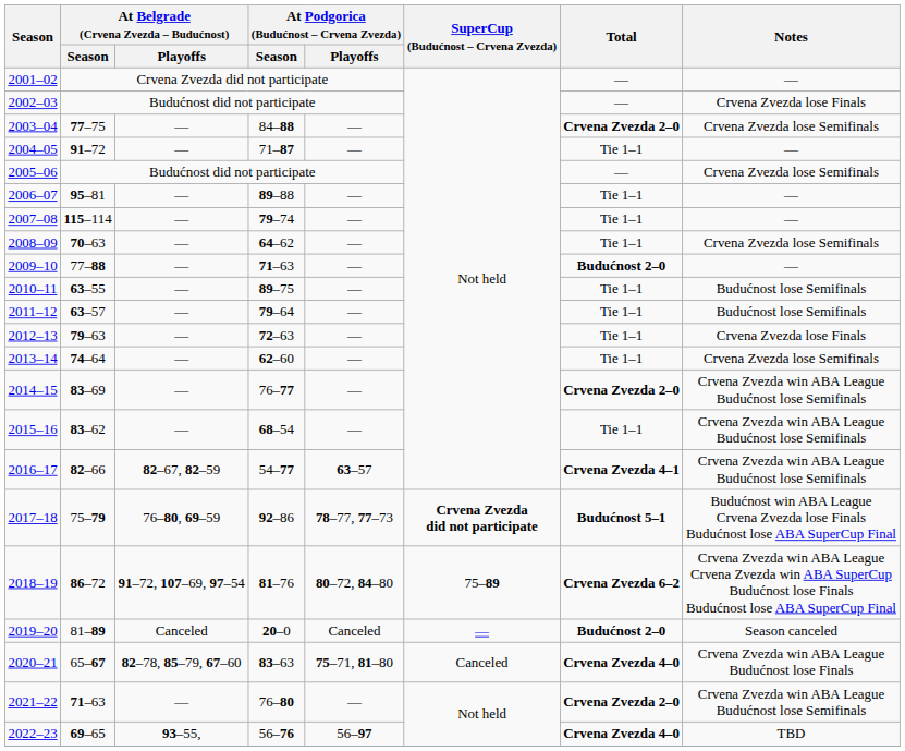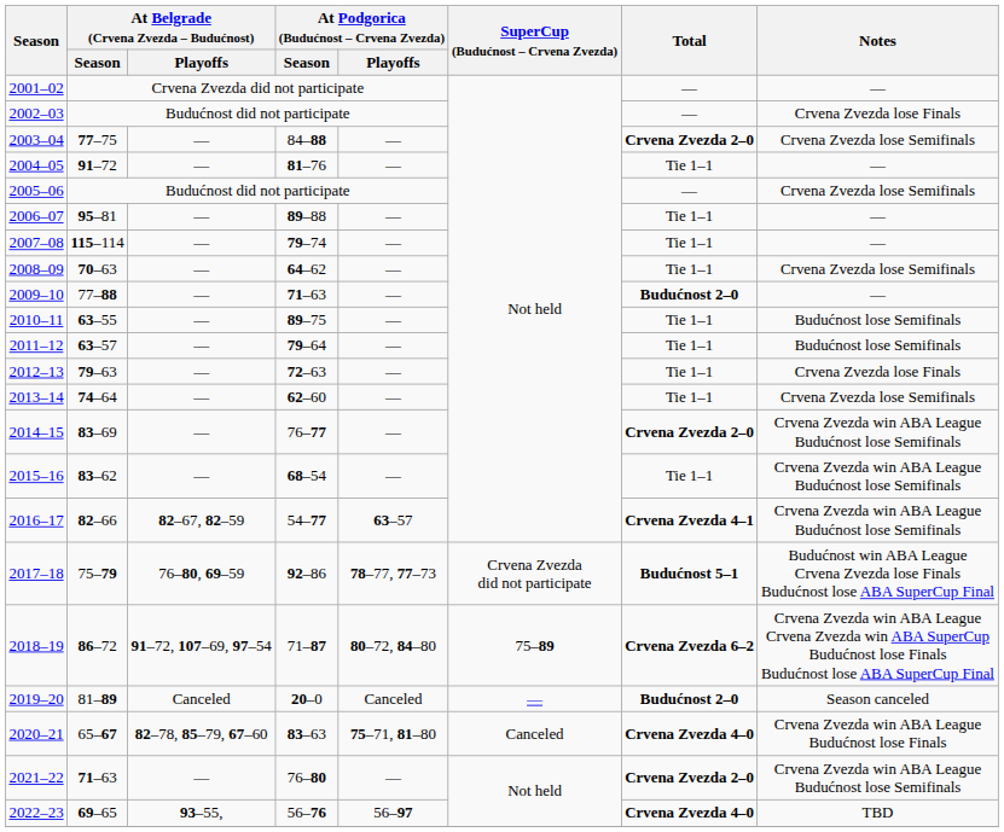2004–05 | At Podgorica (Budućnost – Crvena Zvezda) / Season: 71–87 -> 81–76
2017–18 | SuperCup (Budućnost – Crvena Zvezda): bold -> normal
2018–19 | At Podgorica (Budućnost – Crvena Zvezda) / Season: 81–76 -> 71–87
